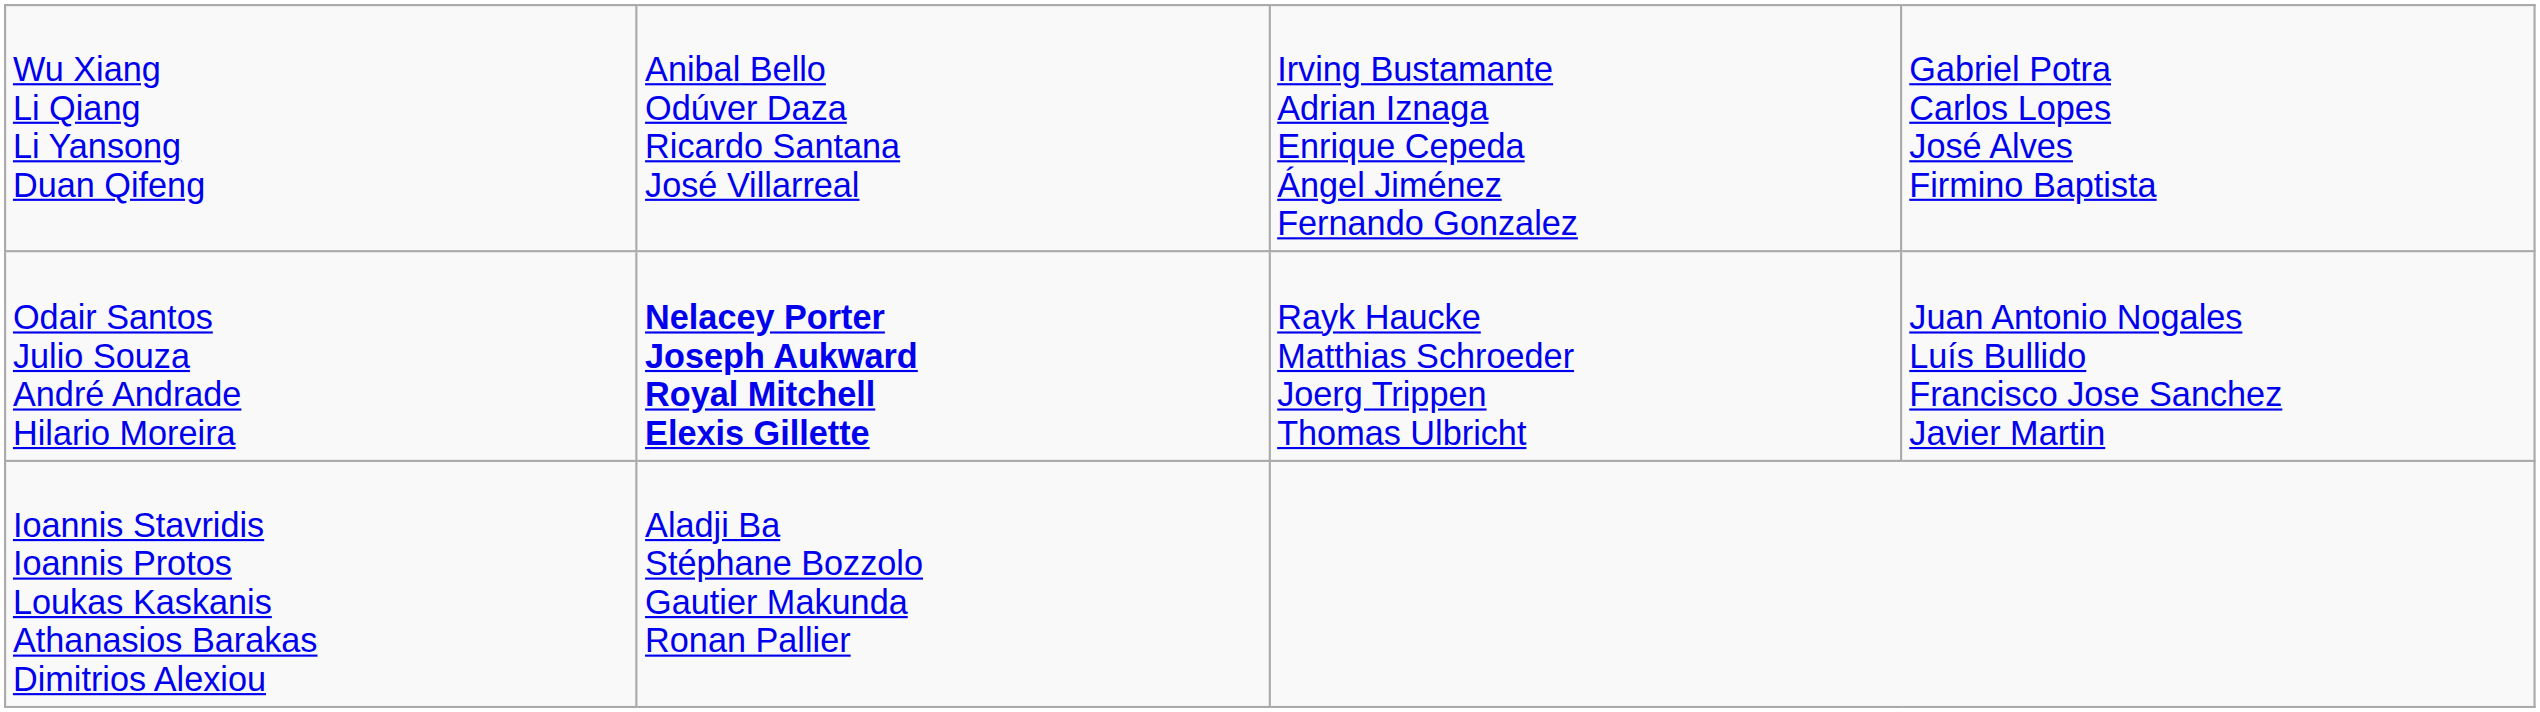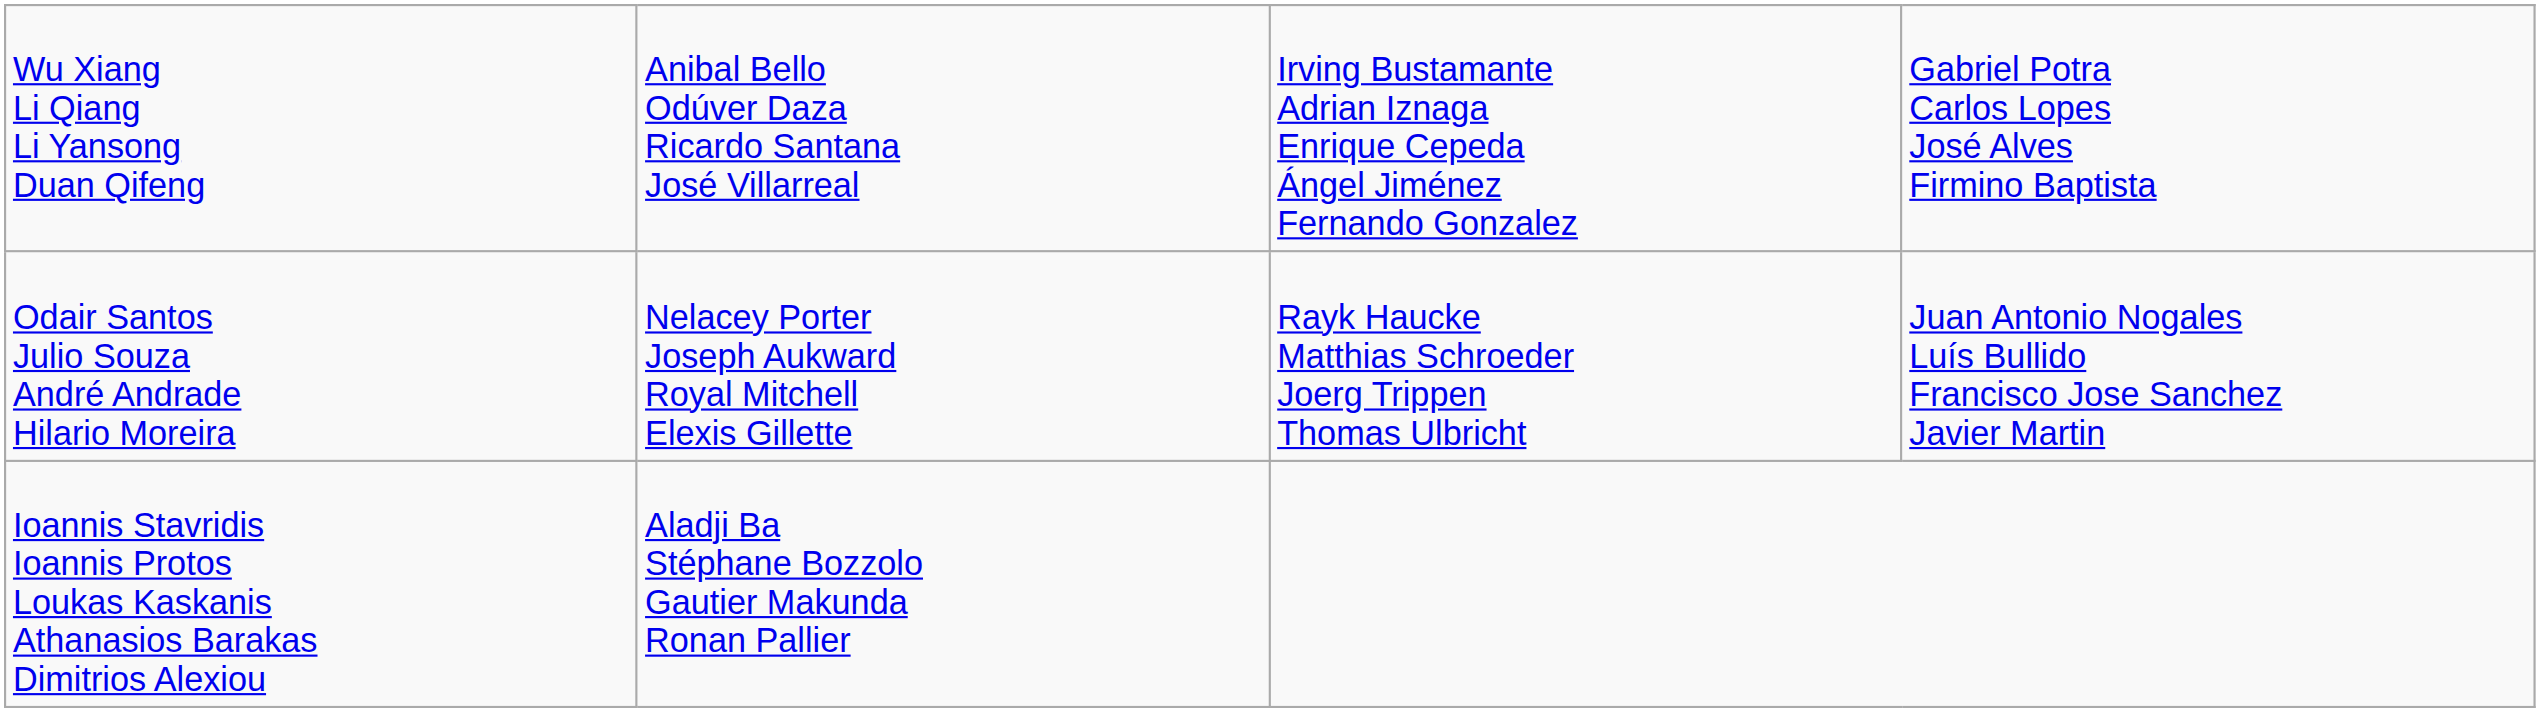Odair Santos Julio Souza André Andrade Hilario Moreira | column 2: bold -> normal
